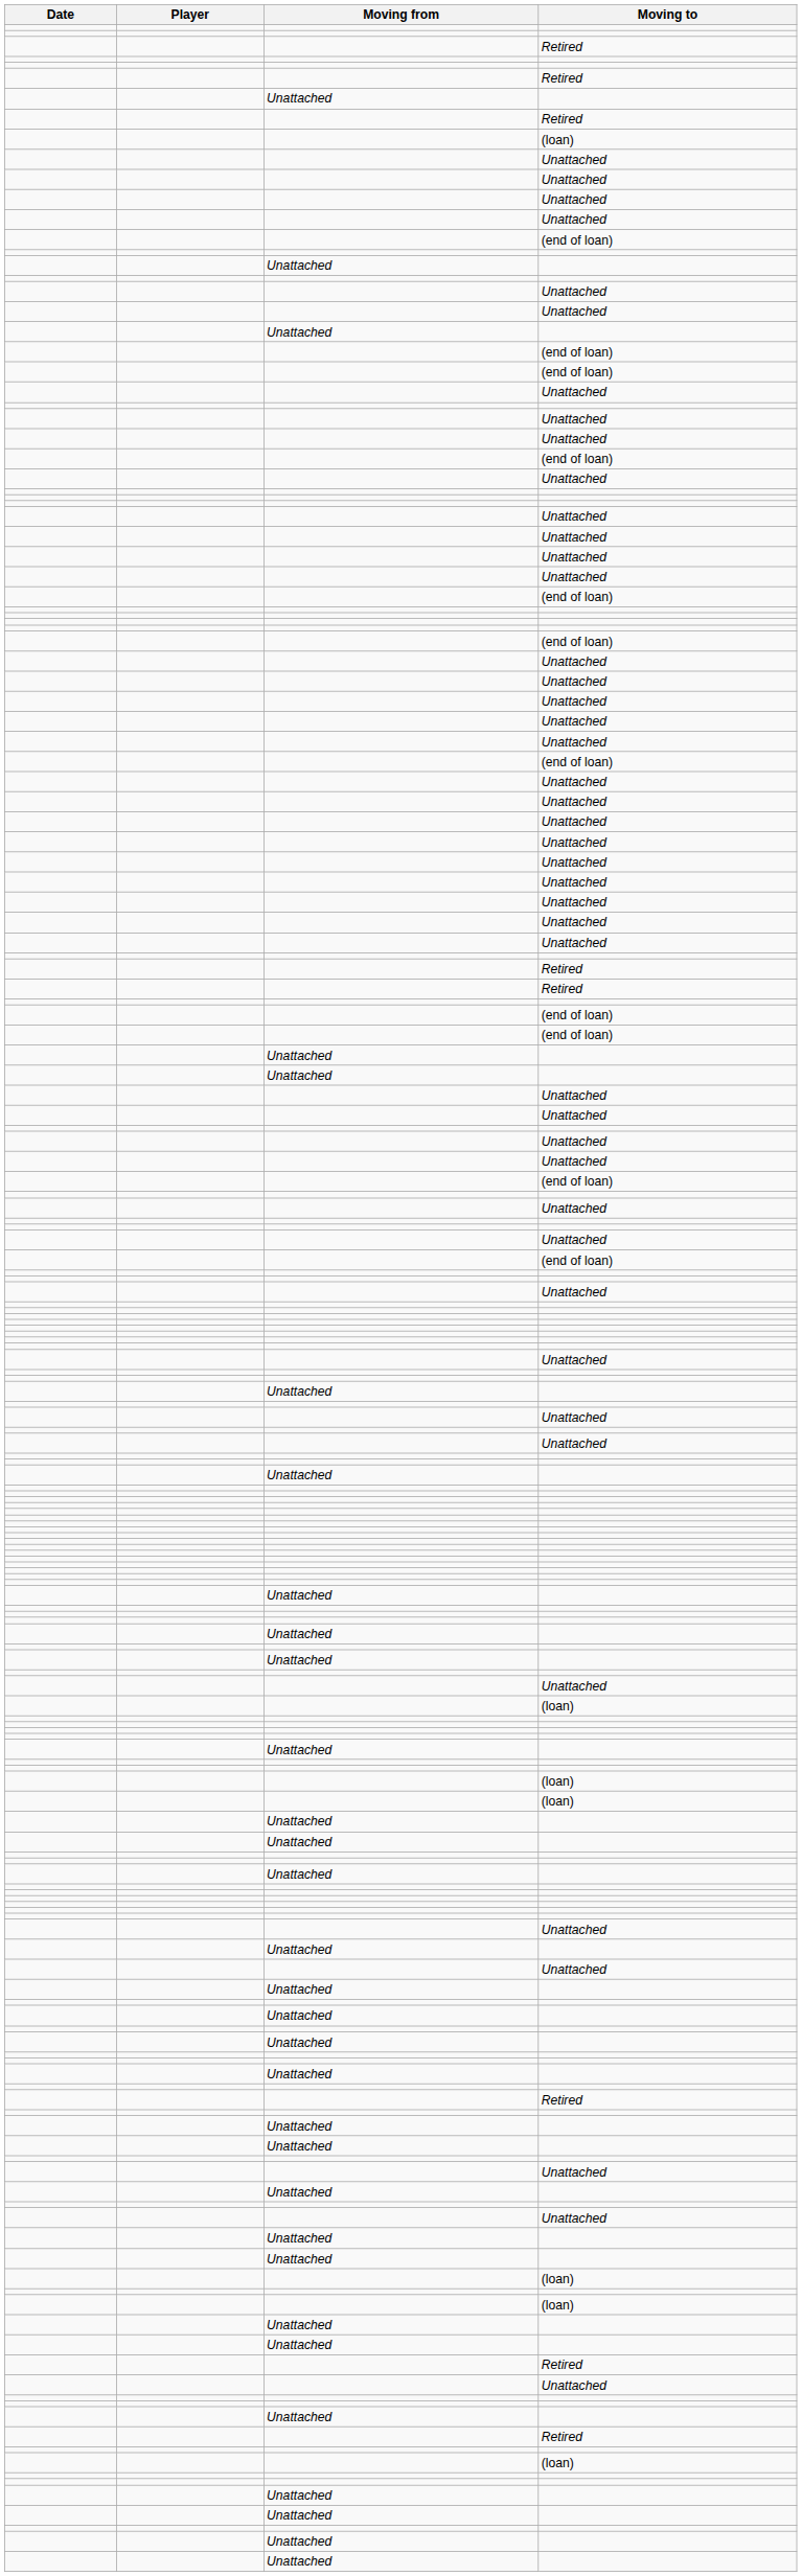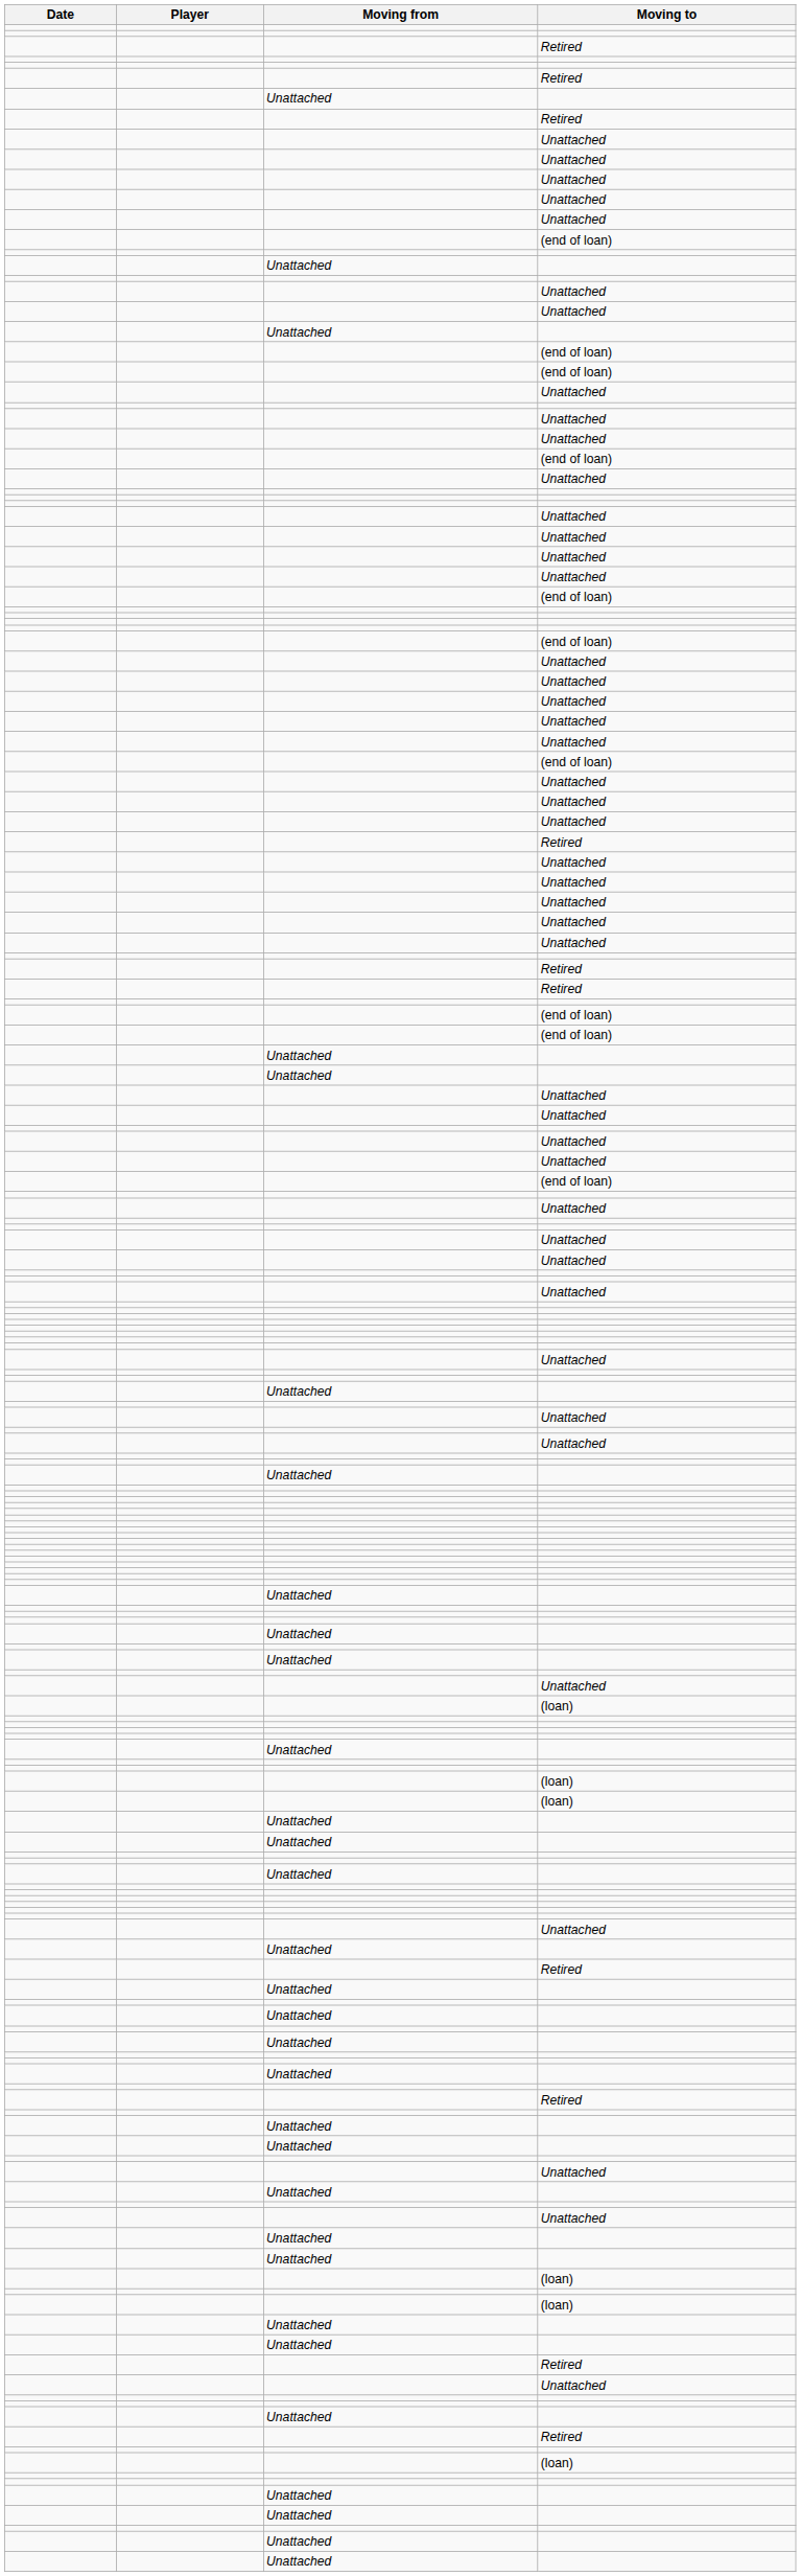row 10 | Moving to: (loan) -> Unattached
row 52 | Moving to: Unattached -> Retired
row 77 | Moving to: (end of loan) -> Unattached
row 149 | Moving to: Unattached -> Retired
